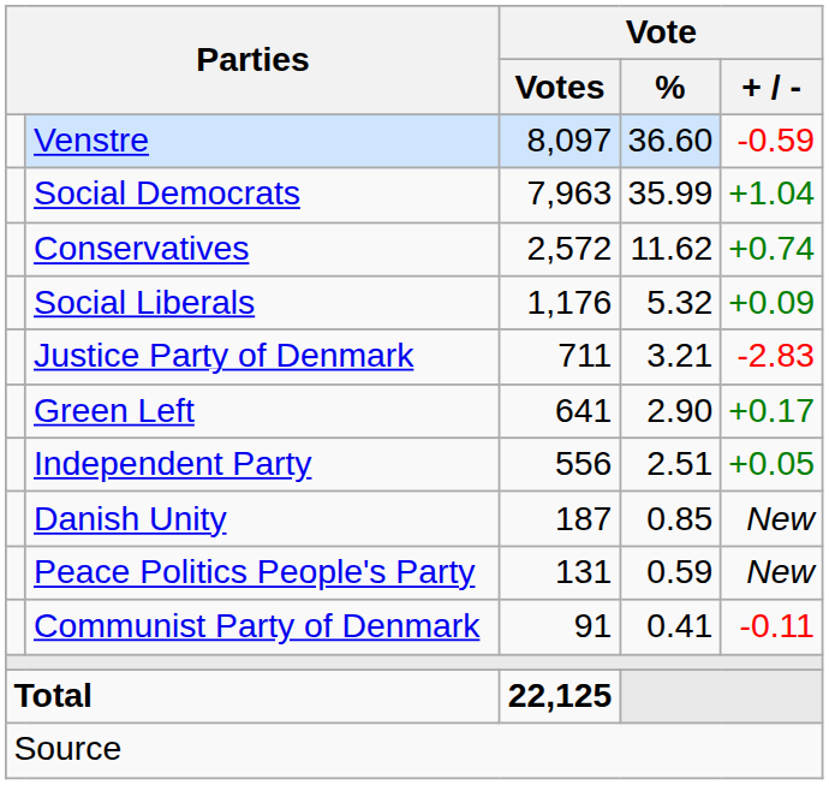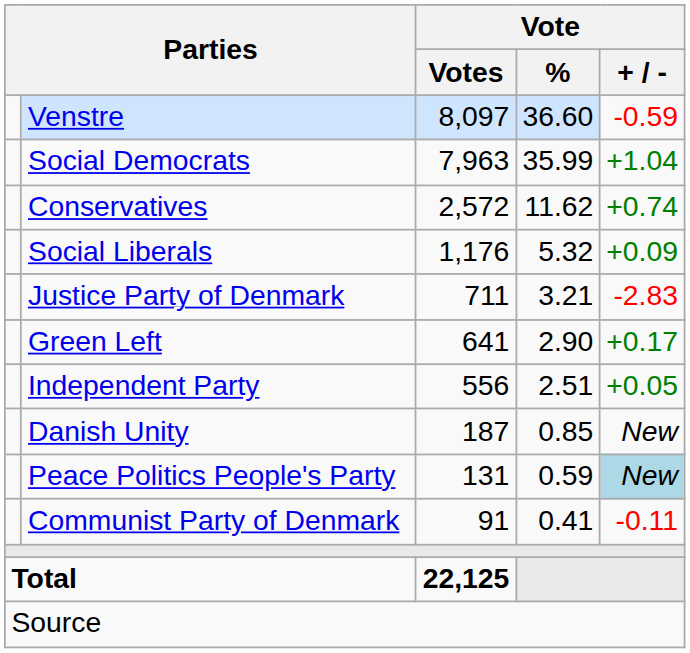Peace Politics People's Party | Vote / + / -: no background -> lightblue background
